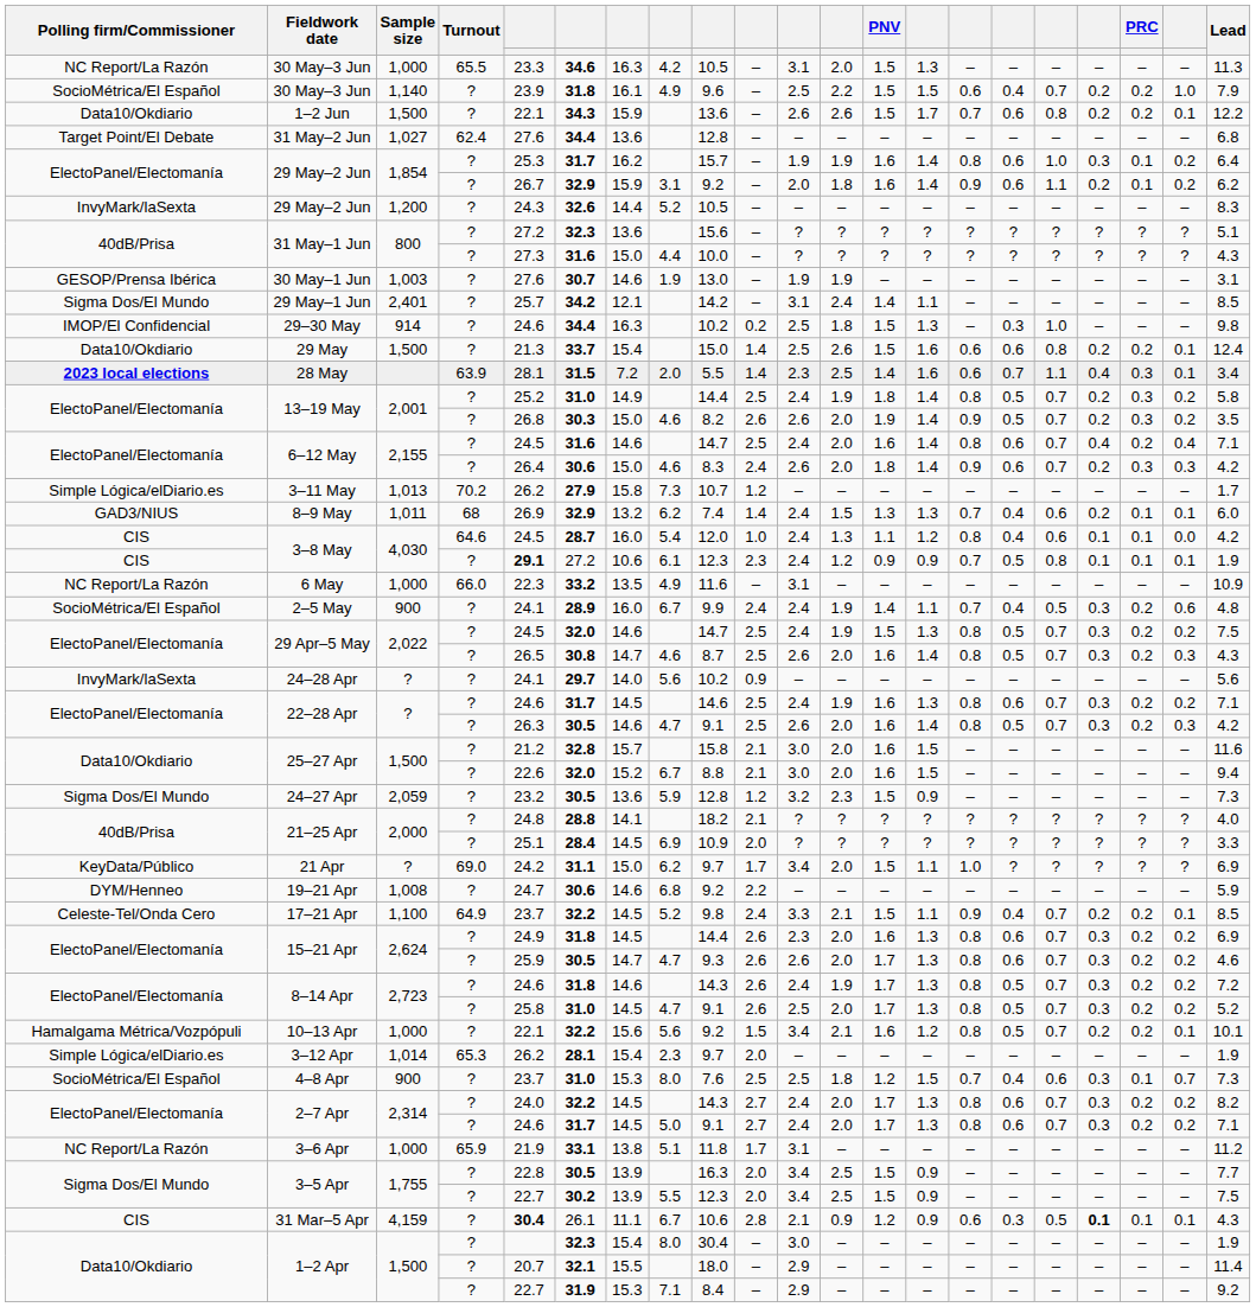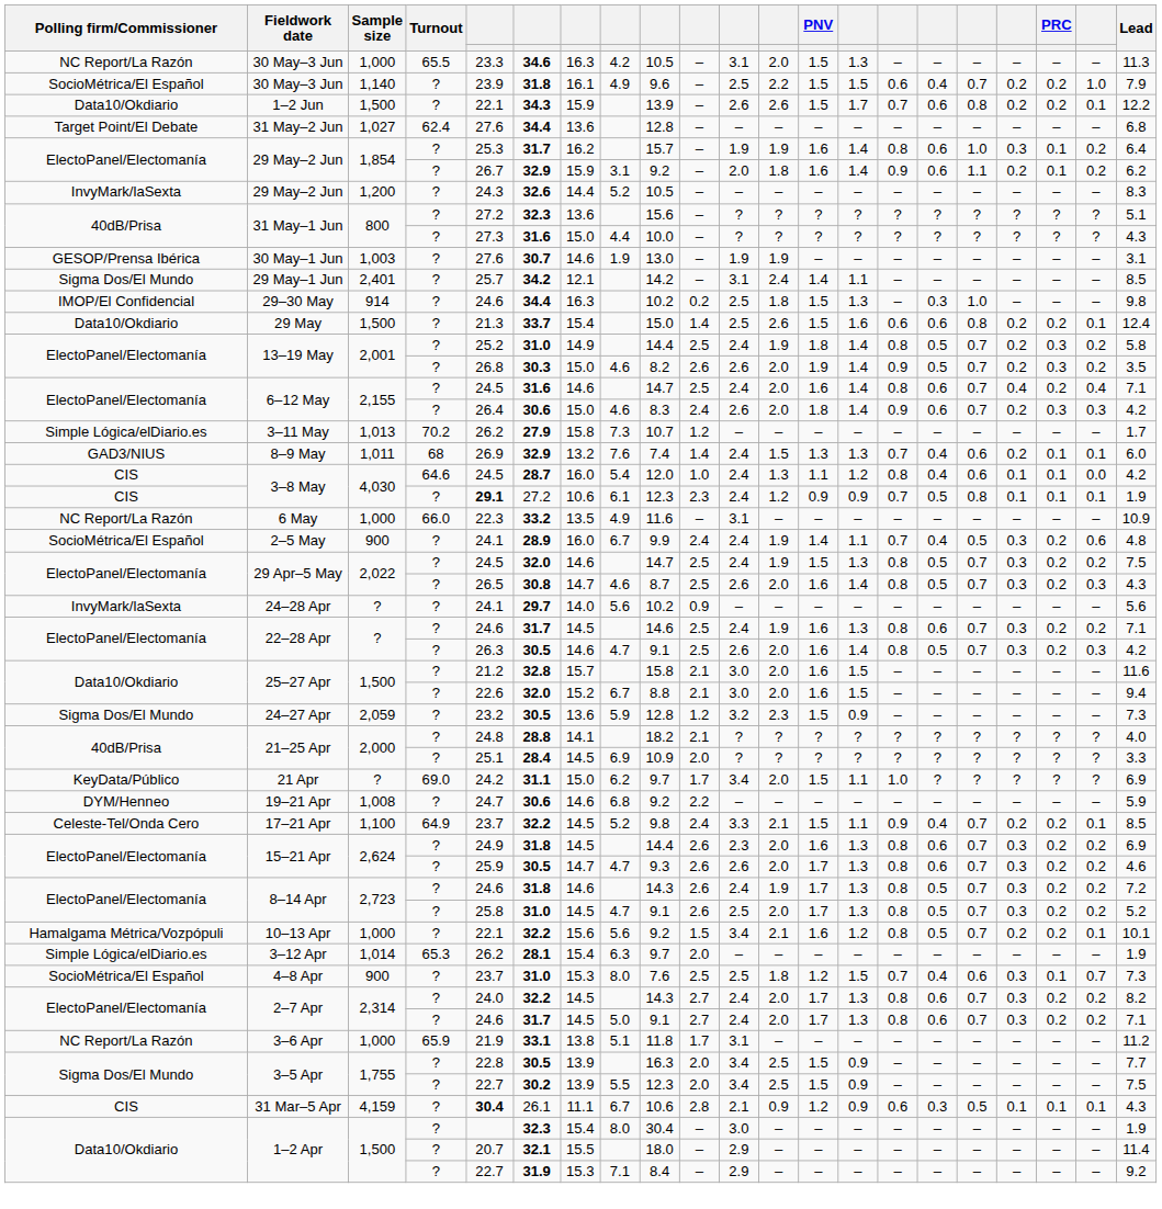1–2 Jun | column 9: 13.6 -> 13.9
- row: 2023 local elections | 28 May | 63.9 | 28.1 | 31.5 | 7.2 | 2.0 | 5.5 | 1.4 | 2.3 | 2.5 | 1.4 | 1.6 | 0.6 | 0.7 | 1.1 | 0.4 | 0.3 | 0.1 | 3.4
8–9 May | column 8: 6.2 -> 7.6
3–12 Apr | column 8: 2.3 -> 6.3
31 Mar–5 Apr | column 18: bold -> normal
